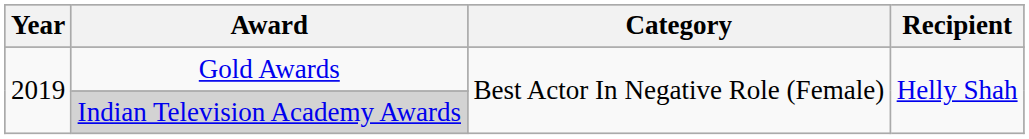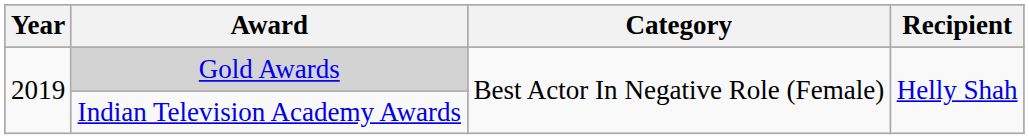Gold Awards | Award: no background -> lightgrey background
Indian Television Academy Awards | Award: lightgrey background -> no background
